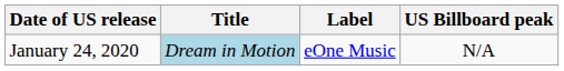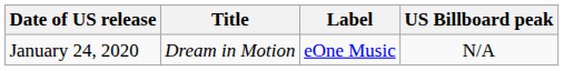January 24, 2020 | Title: lightblue background -> no background
